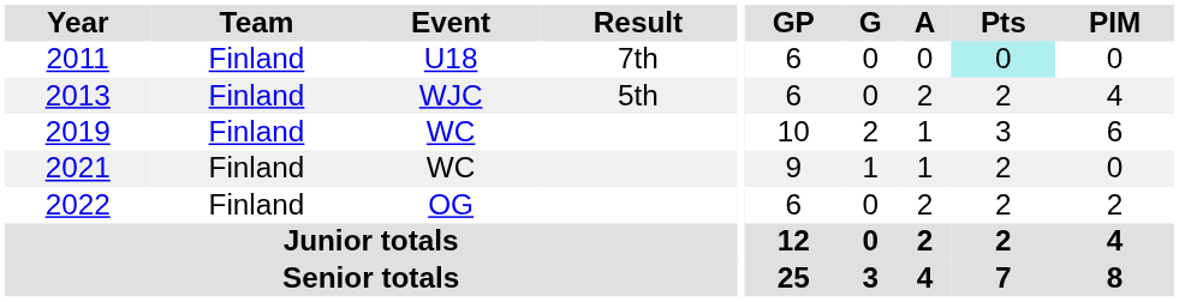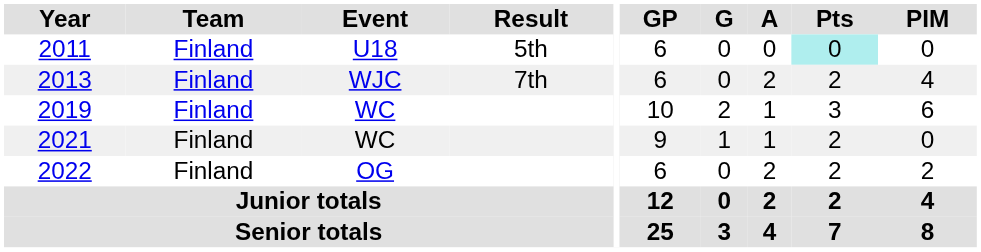2011 | Result: 7th -> 5th
2013 | Result: 5th -> 7th
